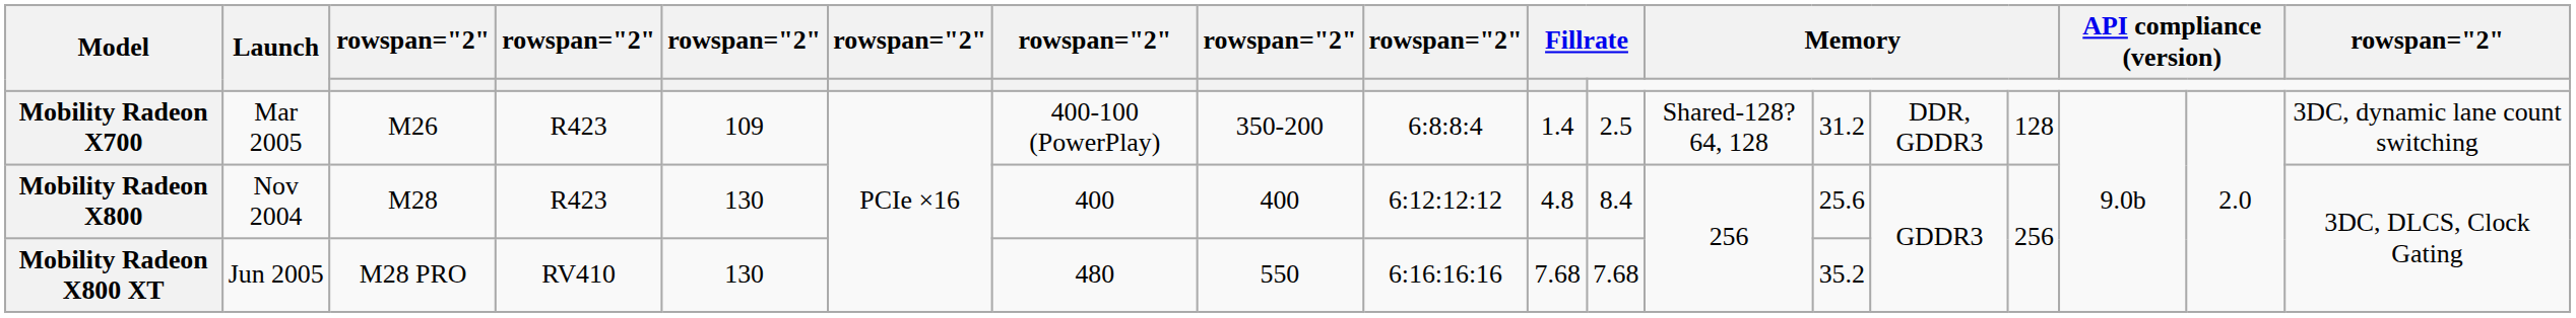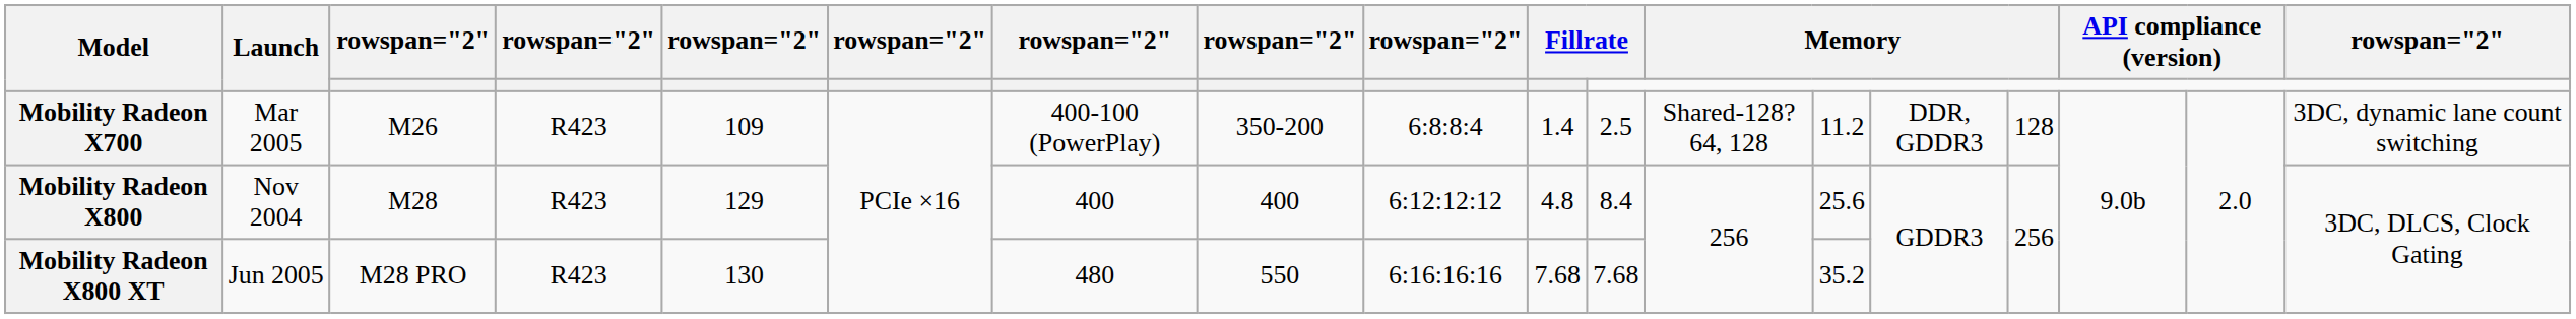Mobility Radeon X700 | column 13: 31.2 -> 11.2
Mobility Radeon X800 | column 5: 130 -> 129
Mobility Radeon X800 XT | column 4: RV410 -> R423
